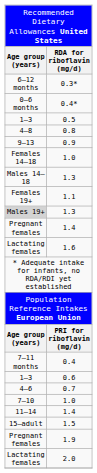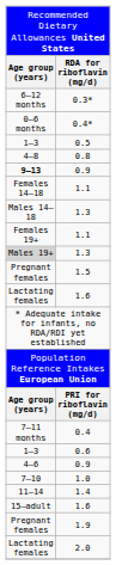row 7 | column 1: normal -> bold
row 8 | column 2: 1.0 -> 1.1
row 12 | column 2: 1.4 -> 1.5
row 19 | column 2: 0.7 -> 0.9
row 22 | column 2: 1.5 -> 1.6
